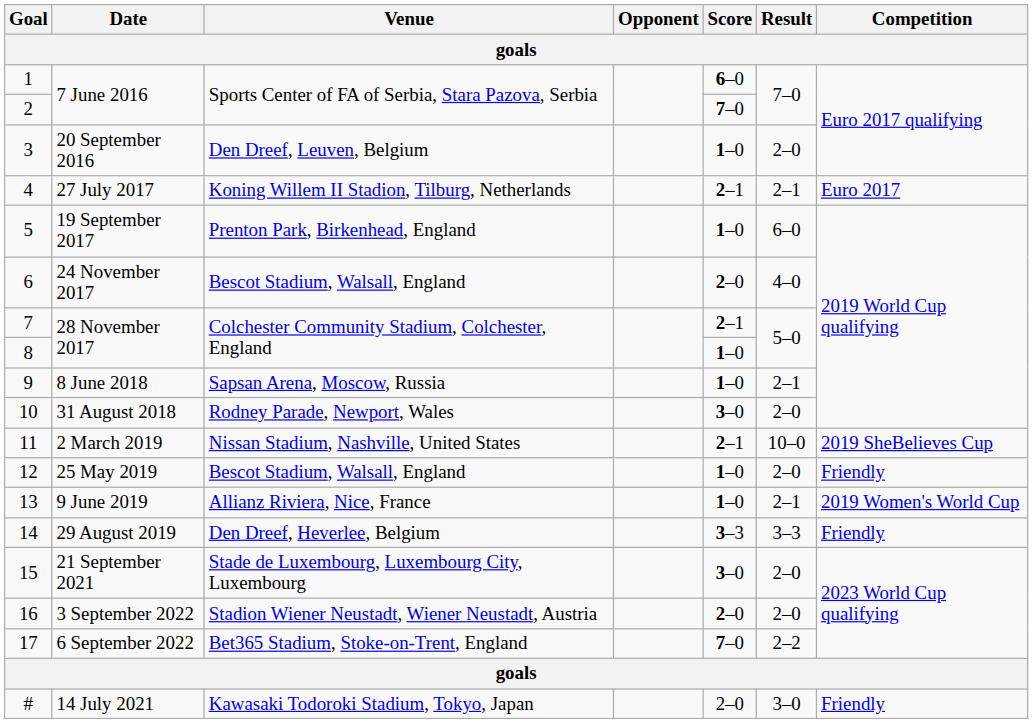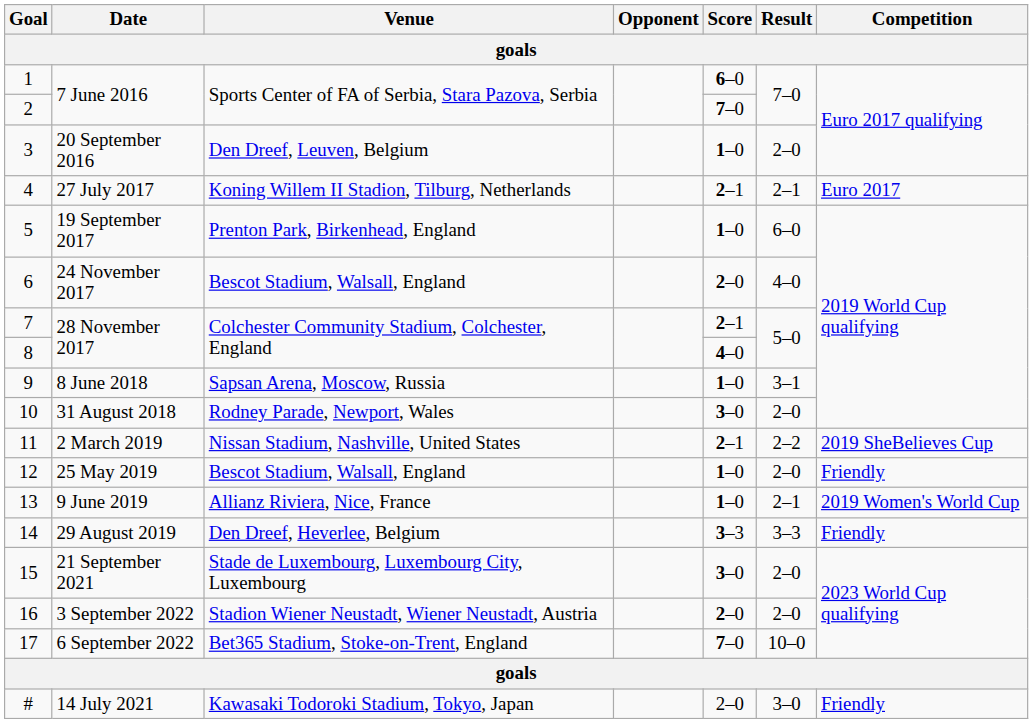8 | Score: 1–0 -> 4–0
9 | Result: 2–1 -> 3–1
11 | Result: 10–0 -> 2–2
17 | Result: 2–2 -> 10–0
